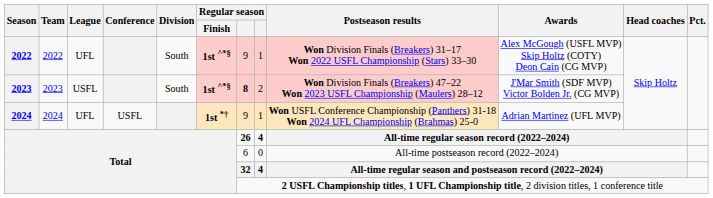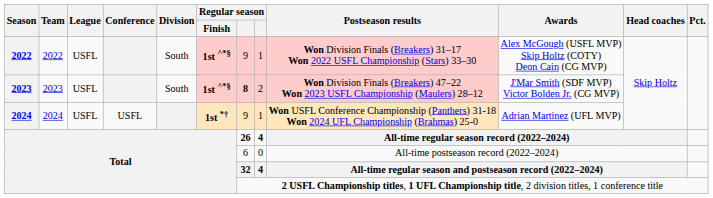row 3 | League: UFL -> USFL
row 5 | League: UFL -> USFL
